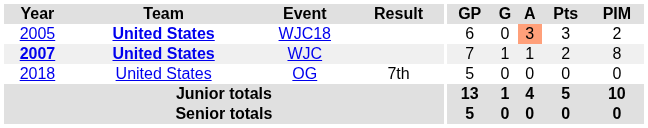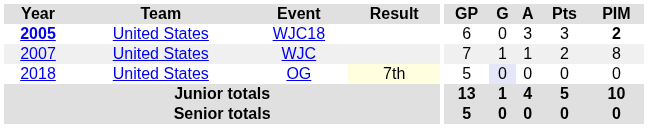WJC18 | Year: normal -> bold
WJC18 | Team: bold -> normal
WJC18 | A: lightsalmon background -> no background
WJC18 | PIM: normal -> bold
WJC | Year: bold -> normal
WJC | Team: bold -> normal
OG | Result: no background -> lightyellow background
OG | G: no background -> lavender background
